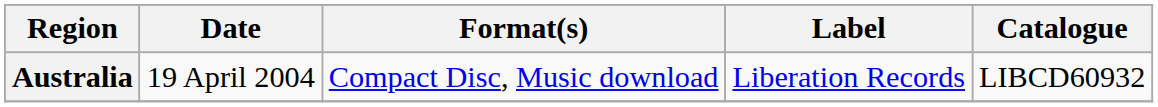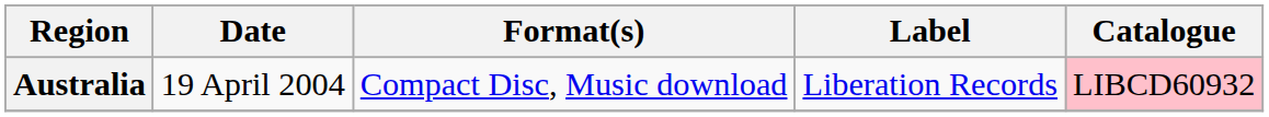Australia | Catalogue: no background -> pink background
